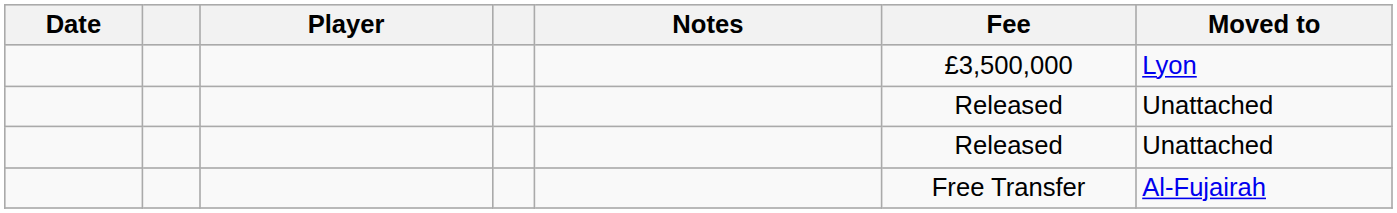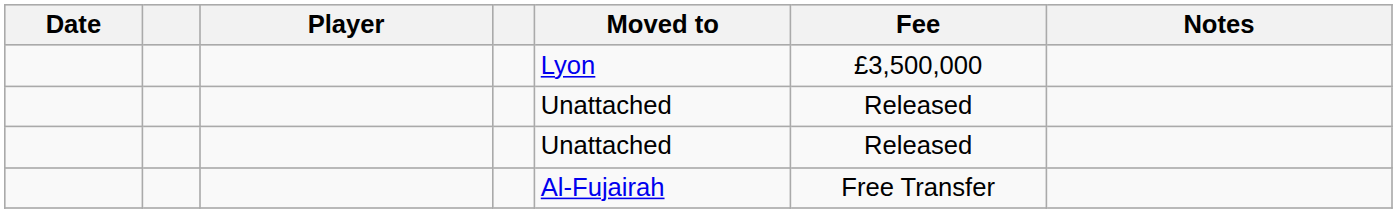columns swapped: Moved to <-> Notes
